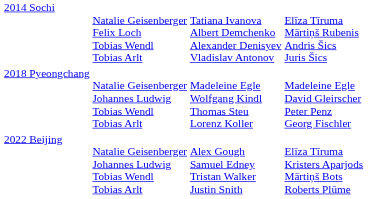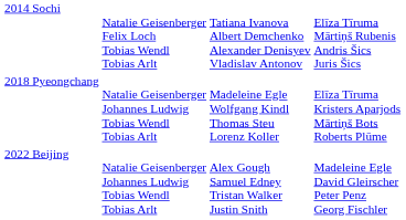2018 Pyeongchang | column 4: Madeleine Egle David Gleirscher Peter Penz Georg Fischler -> Elīza Tīruma Kristers Aparjods Mārtiņš Bots Roberts Plūme
2022 Beijing | column 4: Elīza Tīruma Kristers Aparjods Mārtiņš Bots Roberts Plūme -> Madeleine Egle David Gleirscher Peter Penz Georg Fischler
